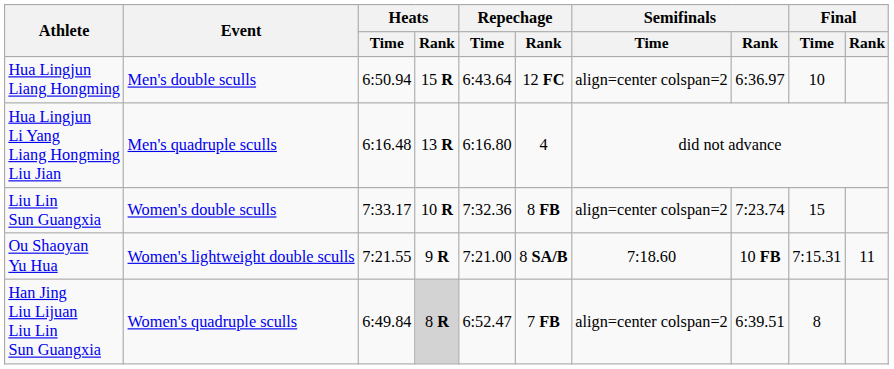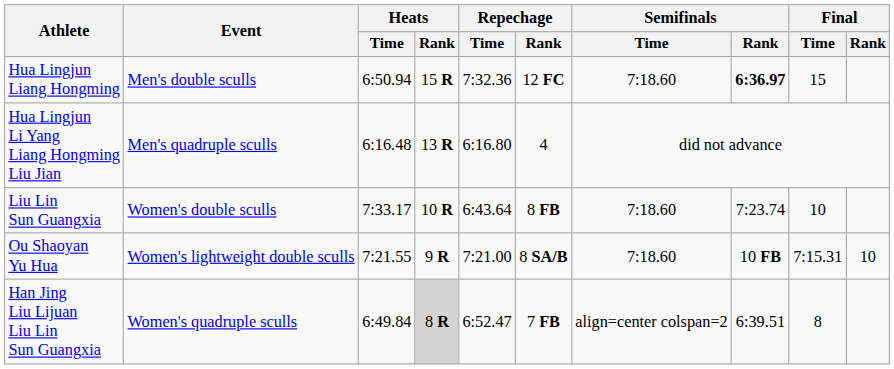Hua Lingjun Liang Hongming | Repechage / Time: 6:43.64 -> 7:32.36
Hua Lingjun Liang Hongming | Semifinals / Time: align=center colspan=2 -> 7:18.60
Hua Lingjun Liang Hongming | Semifinals / Rank: normal -> bold
Hua Lingjun Liang Hongming | Final / Time: 10 -> 15
Liu Lin Sun Guangxia | Repechage / Time: 7:32.36 -> 6:43.64
Liu Lin Sun Guangxia | Semifinals / Time: align=center colspan=2 -> 7:18.60
Liu Lin Sun Guangxia | Final / Time: 15 -> 10
Ou Shaoyan Yu Hua | Final / Rank: 11 -> 10
